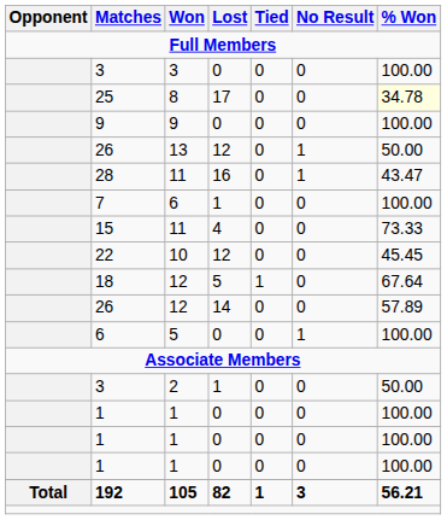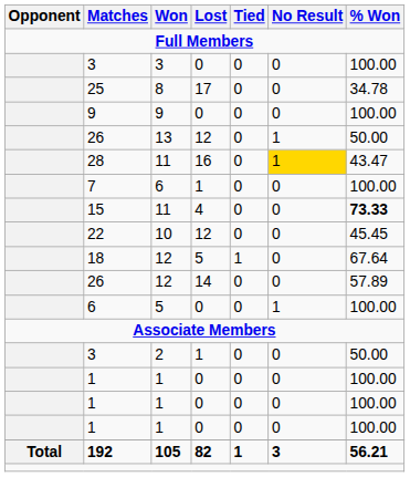25 | % Won: lightyellow background -> no background
28 | No Result: no background -> gold background
15 | % Won: normal -> bold
